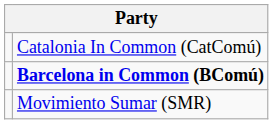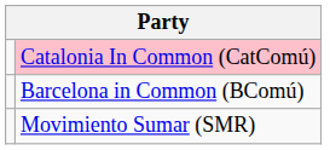Catalonia In Common (CatComú) | column 2: no background -> pink background
Barcelona in Common (BComú) | column 2: bold -> normal
